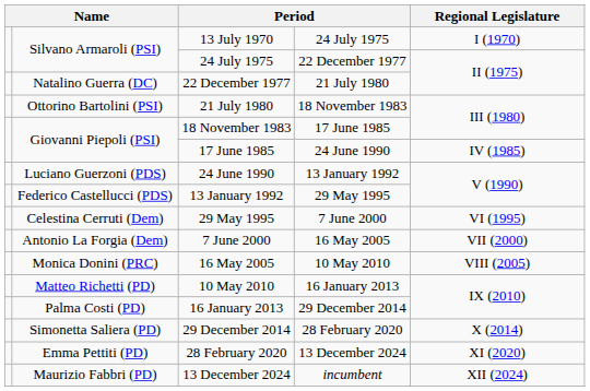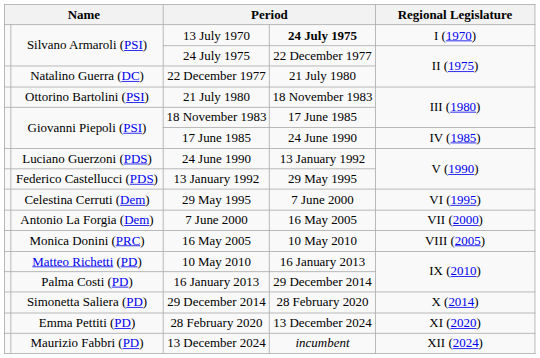13 July 1970 | column 4: normal -> bold
